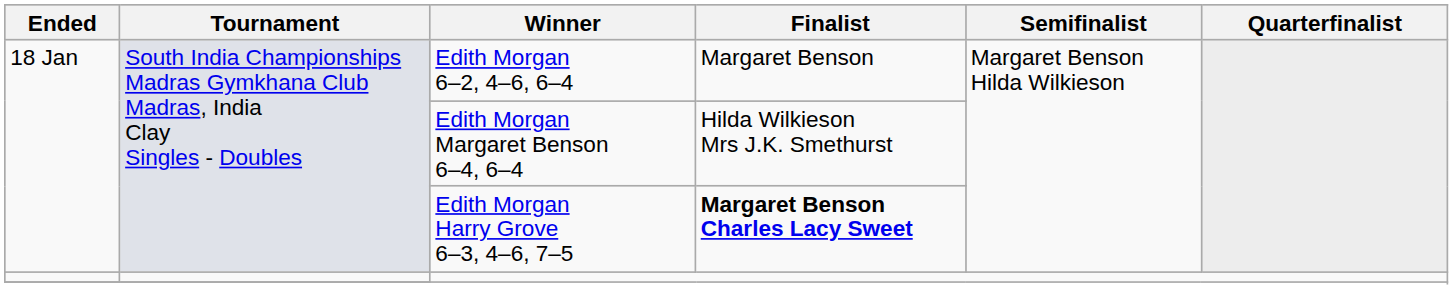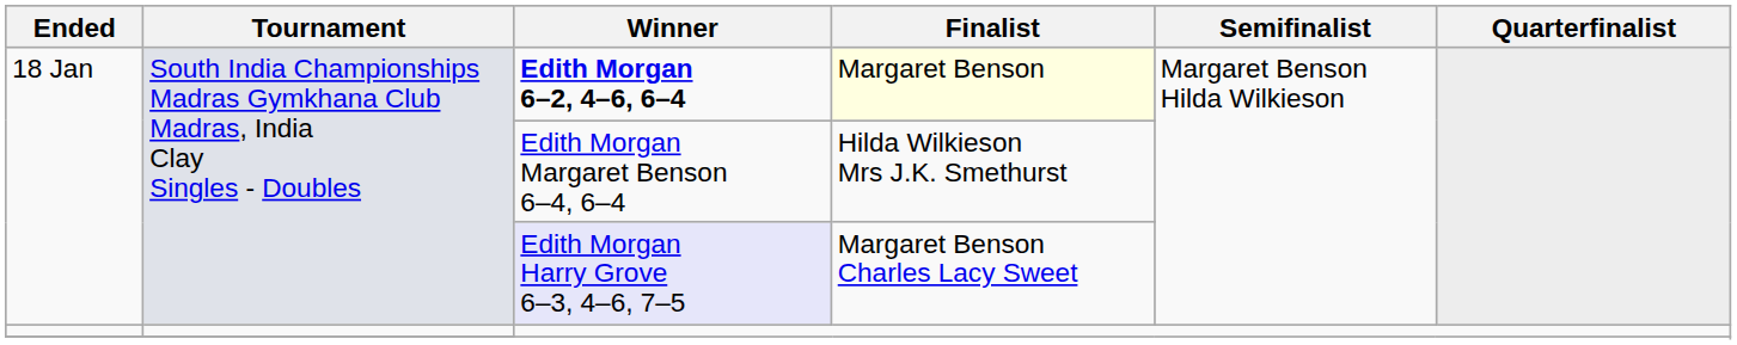Edith Morgan 6–2, 4–6, 6–4 | Winner: normal -> bold
Edith Morgan 6–2, 4–6, 6–4 | Finalist: no background -> lightyellow background
Edith Morgan Harry Grove 6–3, 4–6, 7–5 | Winner: no background -> lavender background
Edith Morgan Harry Grove 6–3, 4–6, 7–5 | Finalist: bold -> normal
